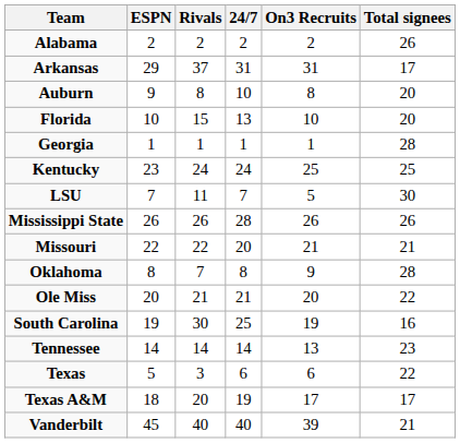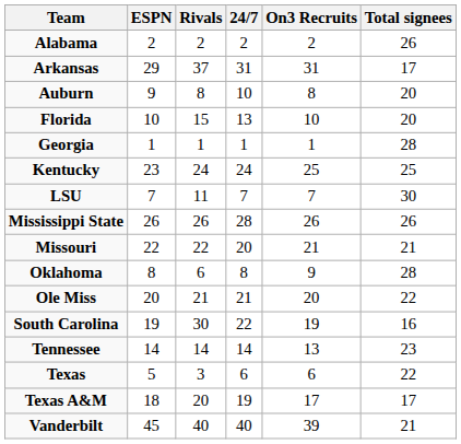LSU | On3 Recruits: 5 -> 7
Oklahoma | Rivals: 7 -> 6
South Carolina | 24/7: 25 -> 22
